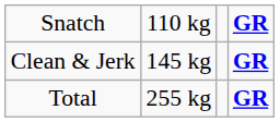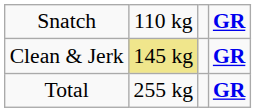Clean & Jerk | column 2: no background -> khaki background
